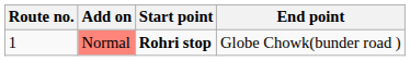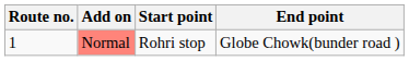Normal | Start point: bold -> normal
